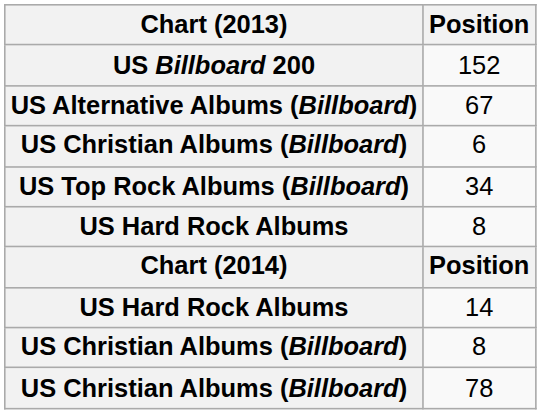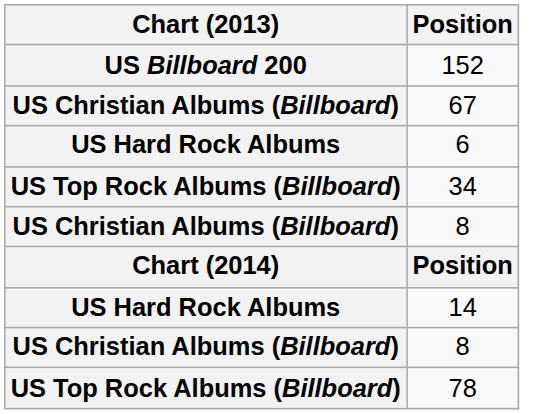row 3 | Chart (2013): US Alternative Albums (Billboard) -> US Christian Albums (Billboard)
row 4 | Chart (2013): US Christian Albums (Billboard) -> US Hard Rock Albums
row 6 | Chart (2013): US Hard Rock Albums -> US Christian Albums (Billboard)
row 10 | Chart (2013): US Christian Albums (Billboard) -> US Top Rock Albums (Billboard)
